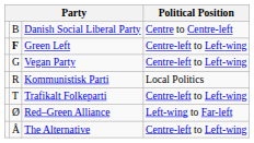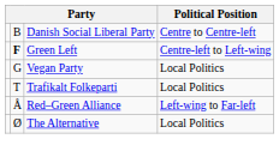Vegan Party | Political Position: Centre-left to Left-wing -> Local Politics
- row: R | Kommunistisk Parti | Local Politics
Trafikalt Folkeparti | Political Position: Centre-left to Left-wing -> Local Politics
Red–Green Alliance | column 2: Ø -> Å
The Alternative | column 2: Å -> Ø
The Alternative | Political Position: Centre-left to Left-wing -> Local Politics
